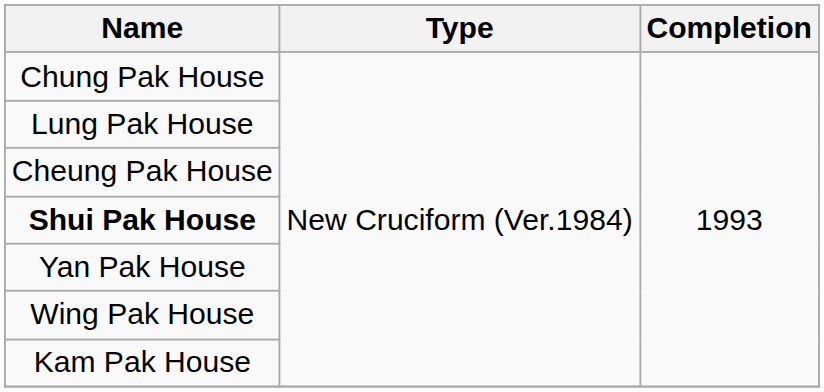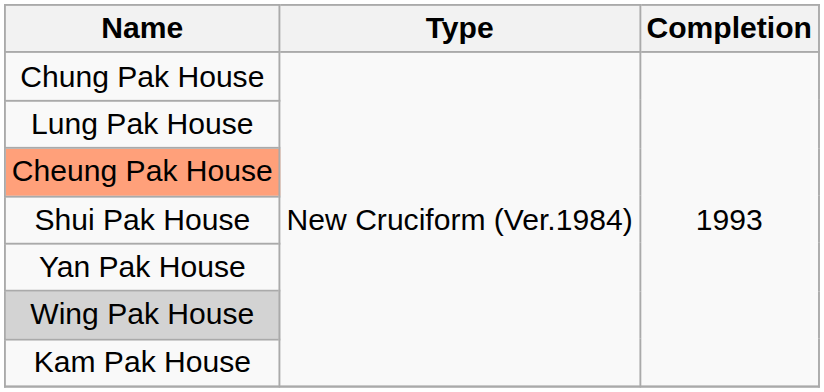Cheung Pak House | Name: no background -> lightsalmon background
Shui Pak House | Name: bold -> normal
Wing Pak House | Name: no background -> lightgrey background
